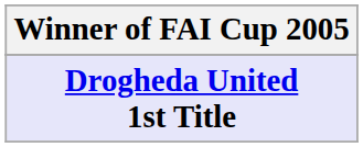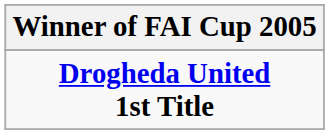row 2 | column 1: lavender background -> no background
